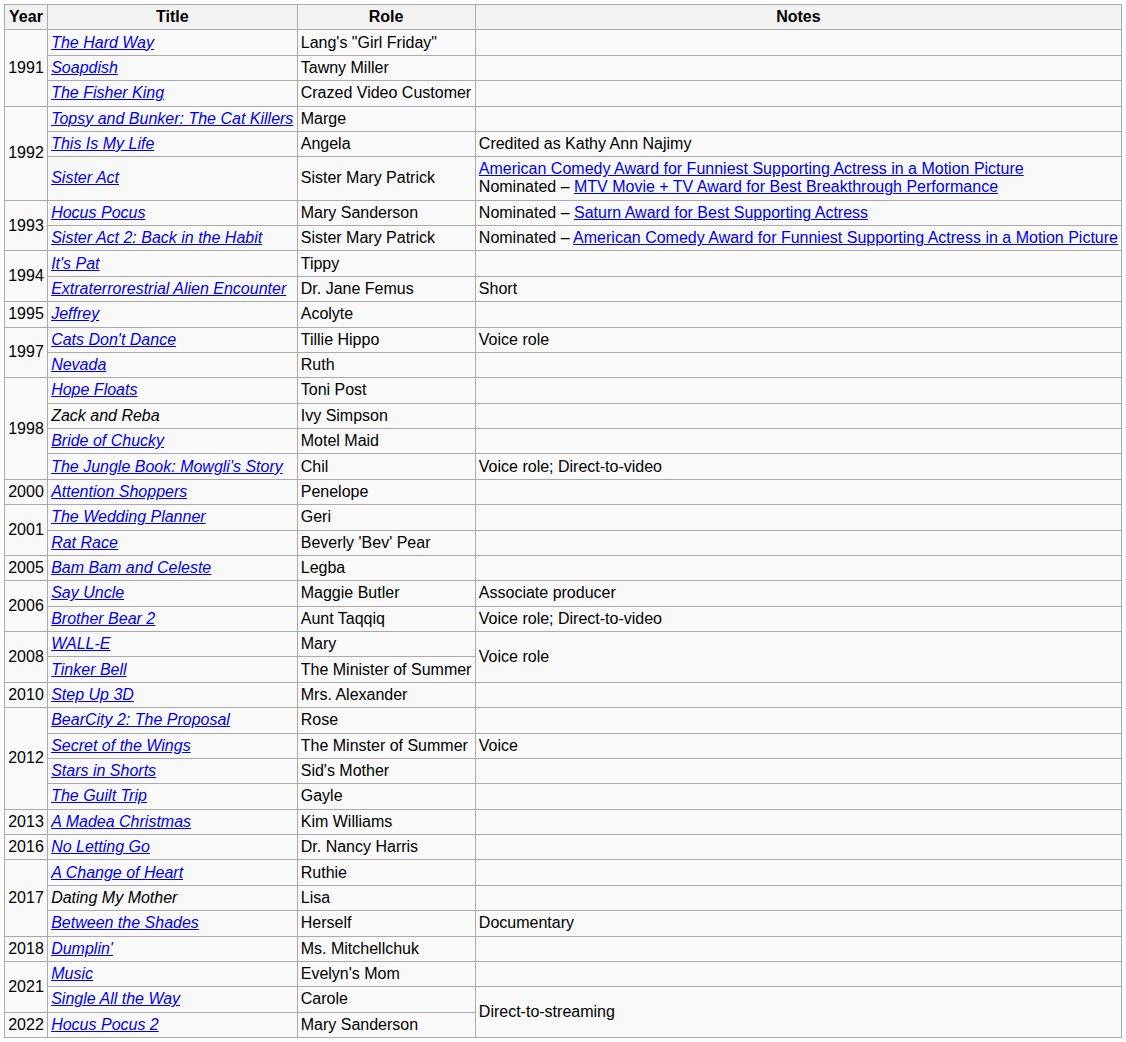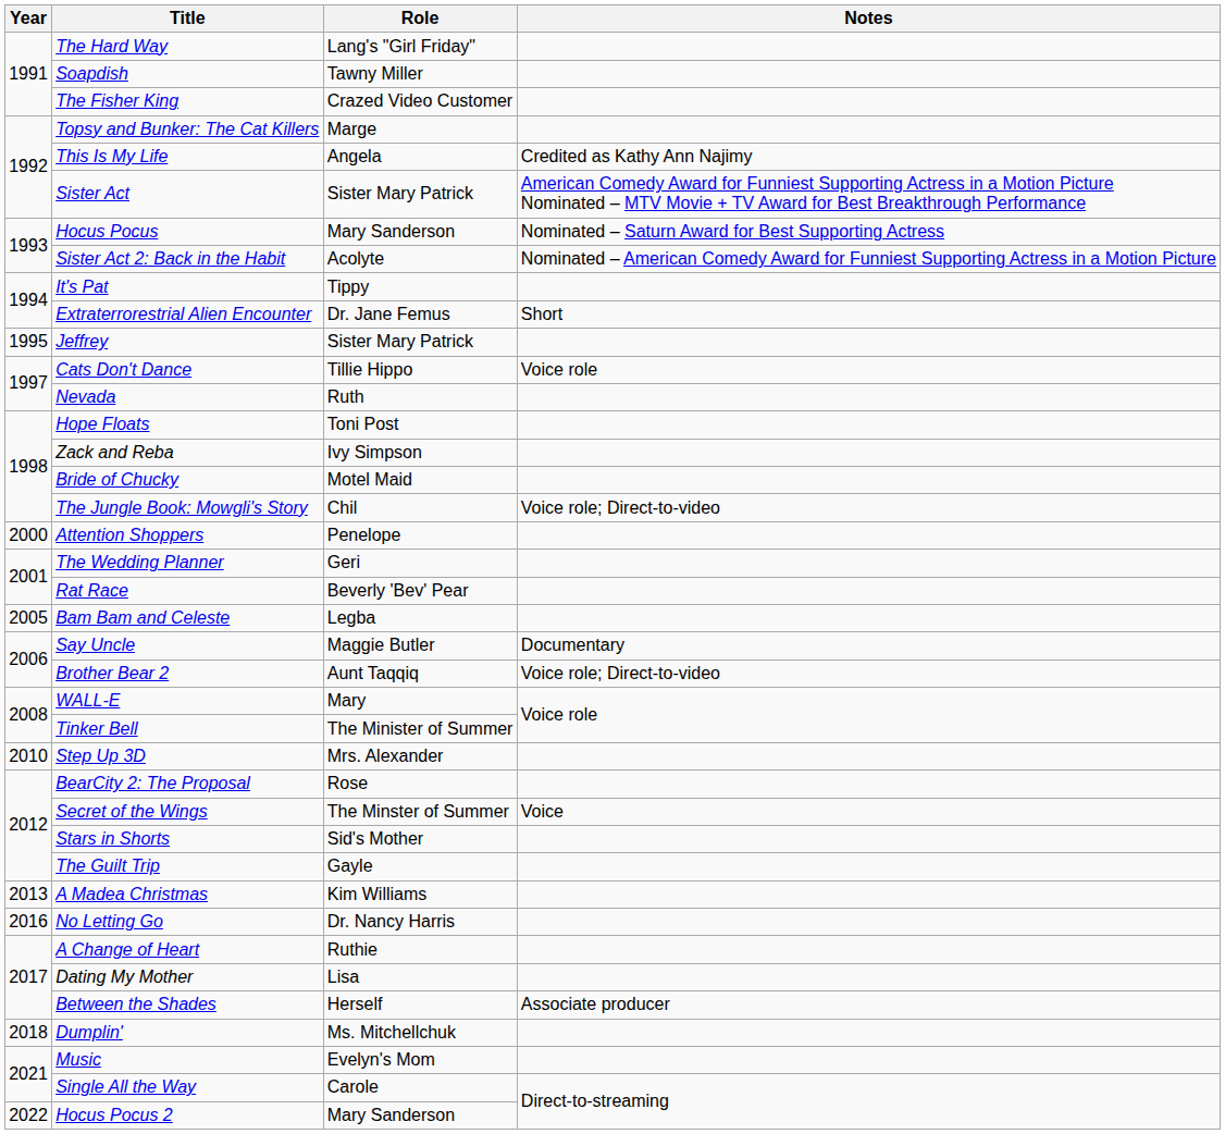Sister Act 2: Back in the Habit | Role: Sister Mary Patrick -> Acolyte
Jeffrey | Role: Acolyte -> Sister Mary Patrick
Say Uncle | Notes: Associate producer -> Documentary
Between the Shades | Notes: Documentary -> Associate producer
